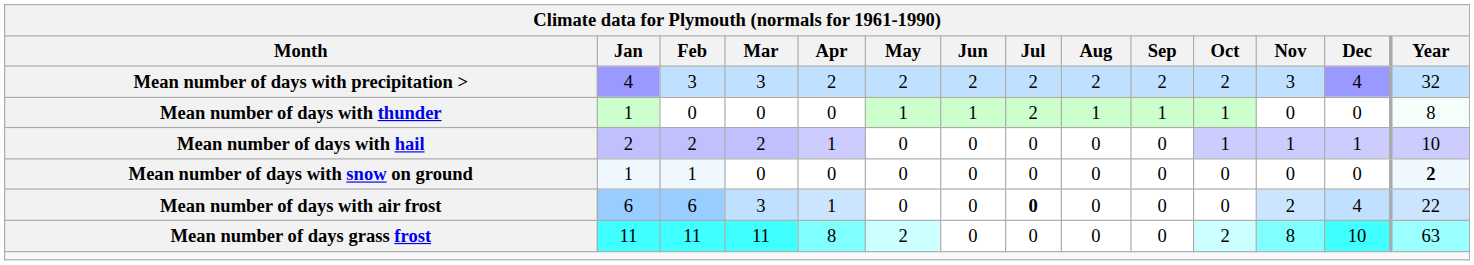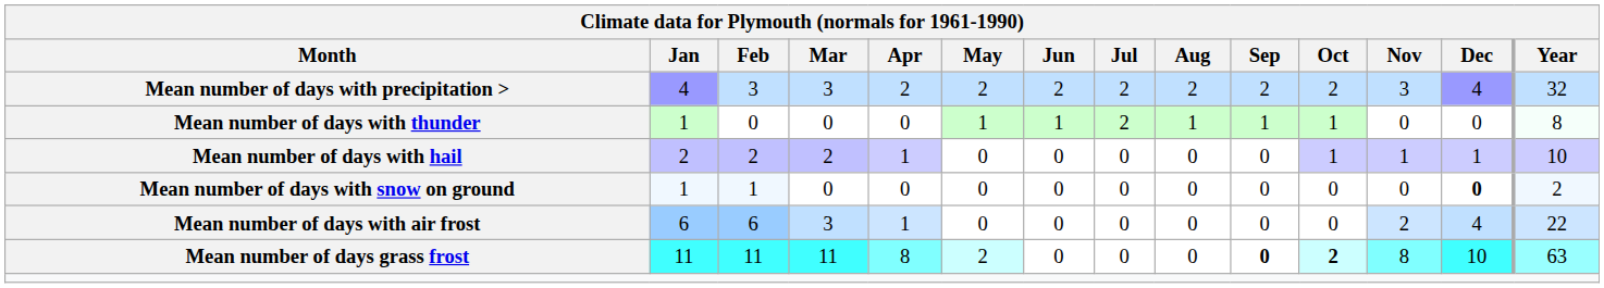row 6 | Dec: normal -> bold
row 6 | Year: bold -> normal
row 7 | Jul: bold -> normal
row 8 | Sep: normal -> bold
row 8 | Oct: normal -> bold
